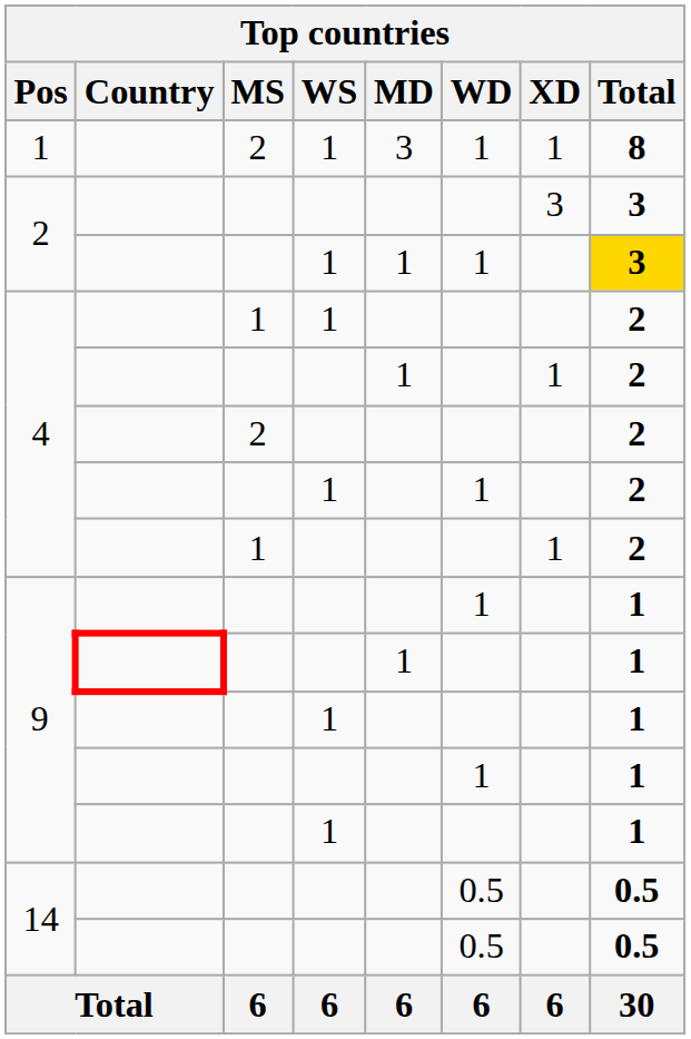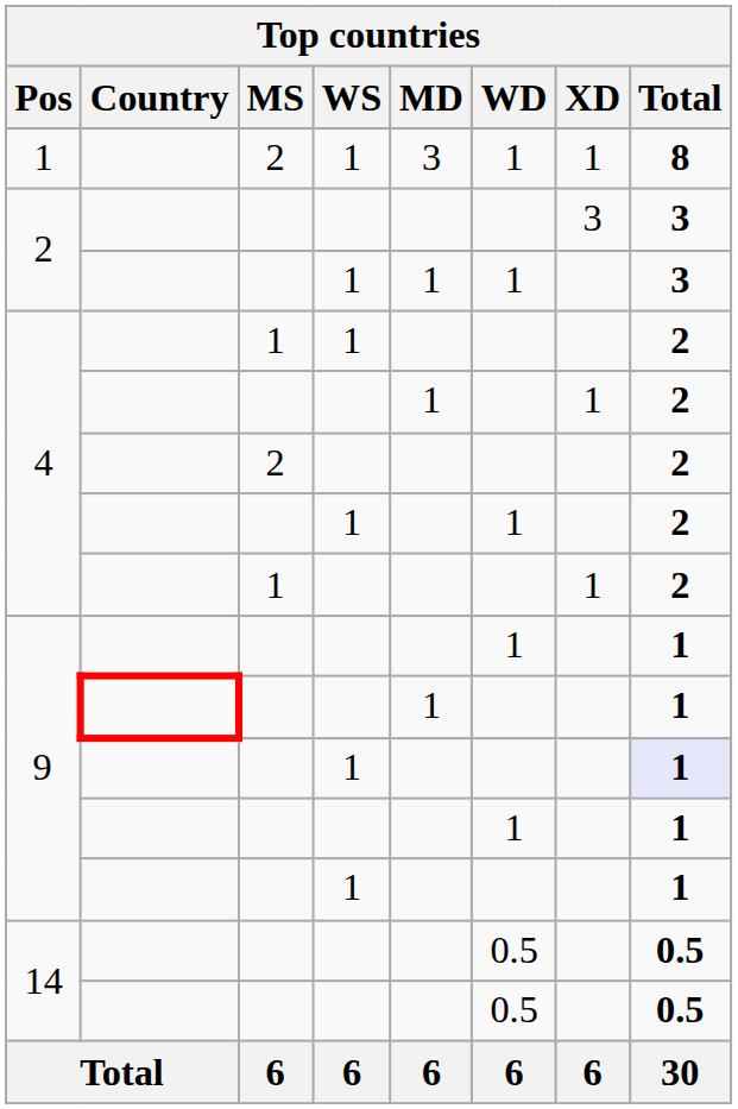row 5 | Total: gold background -> no background
row 13 | Total: no background -> lavender background
